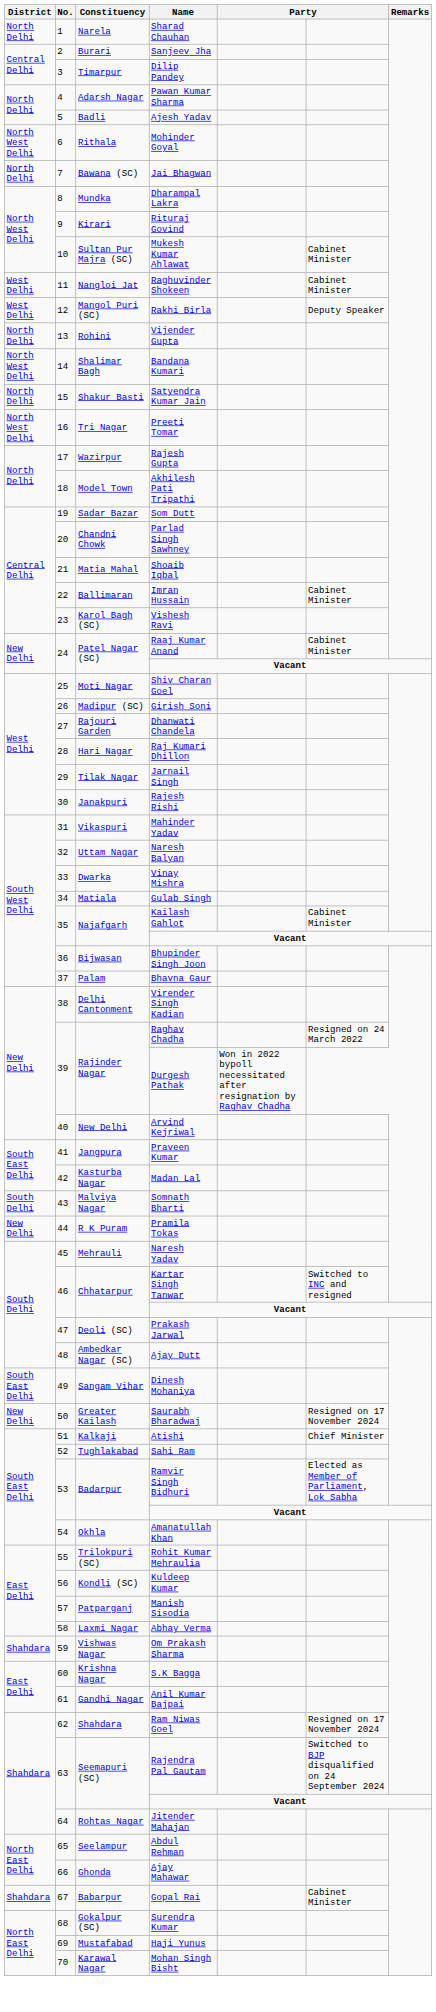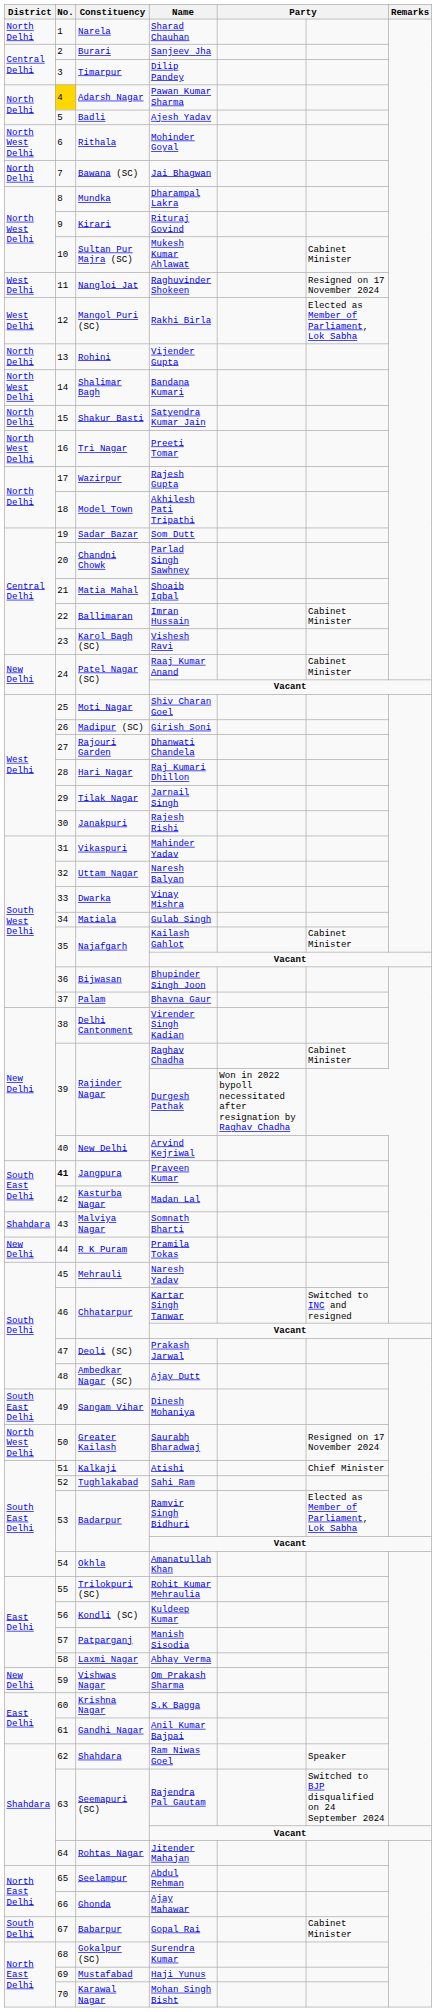Pawan Kumar Sharma | No.: no background -> gold background
Raghuvinder Shokeen | column 6: Cabinet Minister -> Resigned on 17 November 2024
Rakhi Birla | column 6: Deputy Speaker -> Elected as Member of Parliament, Lok Sabha
Raghav Chadha | column 6: Resigned on 24 March 2022 -> Cabinet Minister
Praveen Kumar | No.: normal -> bold
Somnath Bharti | District: South Delhi -> Shahdara
Saurabh Bharadwaj | District: New Delhi -> North West Delhi
Om Prakash Sharma | District: Shahdara -> New Delhi
Ram Niwas Goel | column 6: Resigned on 17 November 2024 -> Speaker
Gopal Rai | District: Shahdara -> South Delhi
